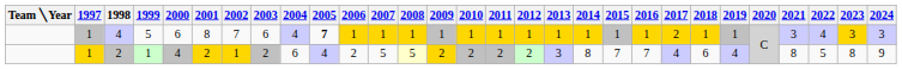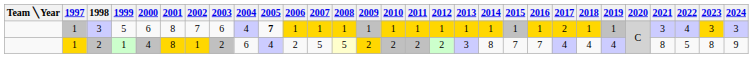row 2 | 1998: 4 -> 3
row 3 | 2001: 2 -> 8
row 3 | 2018: 6 -> 4
